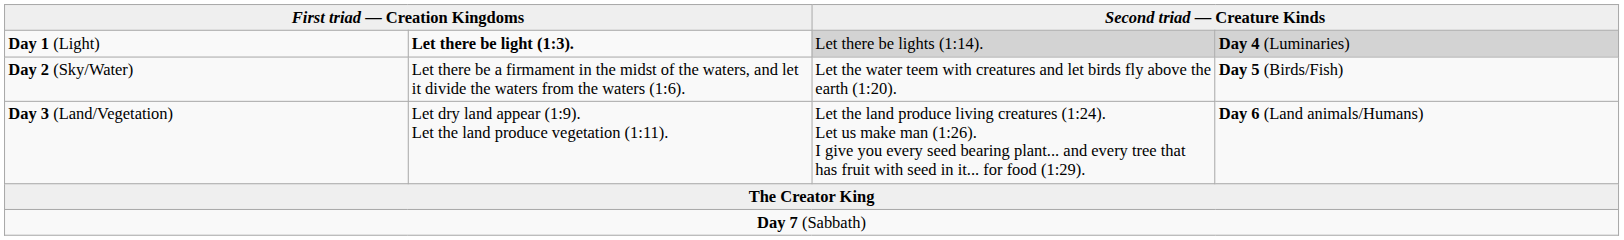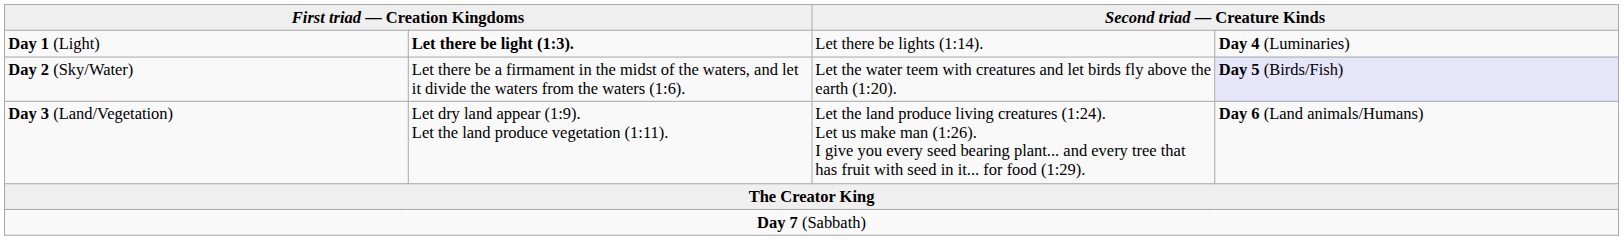Day 1 (Light) | column 3: lightgrey background -> no background
Day 1 (Light) | column 4: lightgrey background -> no background
Day 2 (Sky/Water) | column 4: no background -> lavender background
